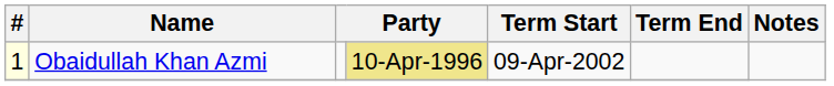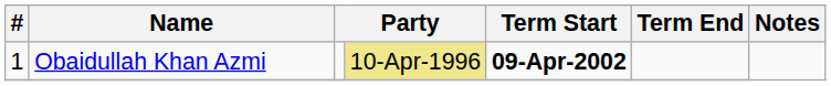Obaidullah Khan Azmi | #: lightyellow background -> no background
Obaidullah Khan Azmi | Term Start: normal -> bold
